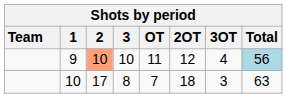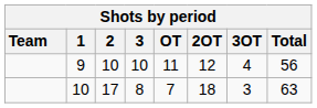9 | 2: lightsalmon background -> no background
9 | Total: lightblue background -> no background
